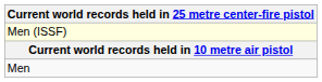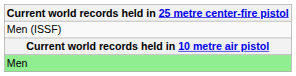Men (ISSF) | column 1: lightyellow background -> no background
Men | column 1: no background -> lightgreen background
